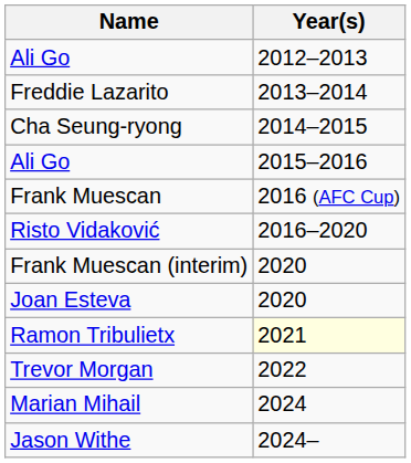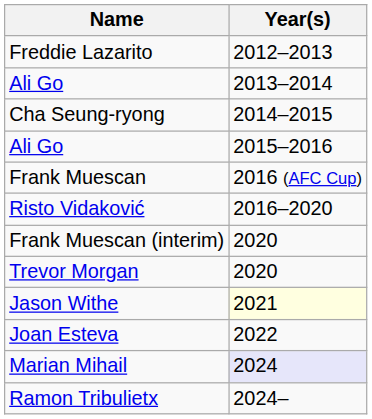row 2 | Name: Ali Go -> Freddie Lazarito
row 3 | Name: Freddie Lazarito -> Ali Go
row 9 | Name: Joan Esteva -> Trevor Morgan
row 10 | Name: Ramon Tribulietx -> Jason Withe
row 11 | Name: Trevor Morgan -> Joan Esteva
row 12 | Year(s): no background -> lavender background
row 13 | Name: Jason Withe -> Ramon Tribulietx
